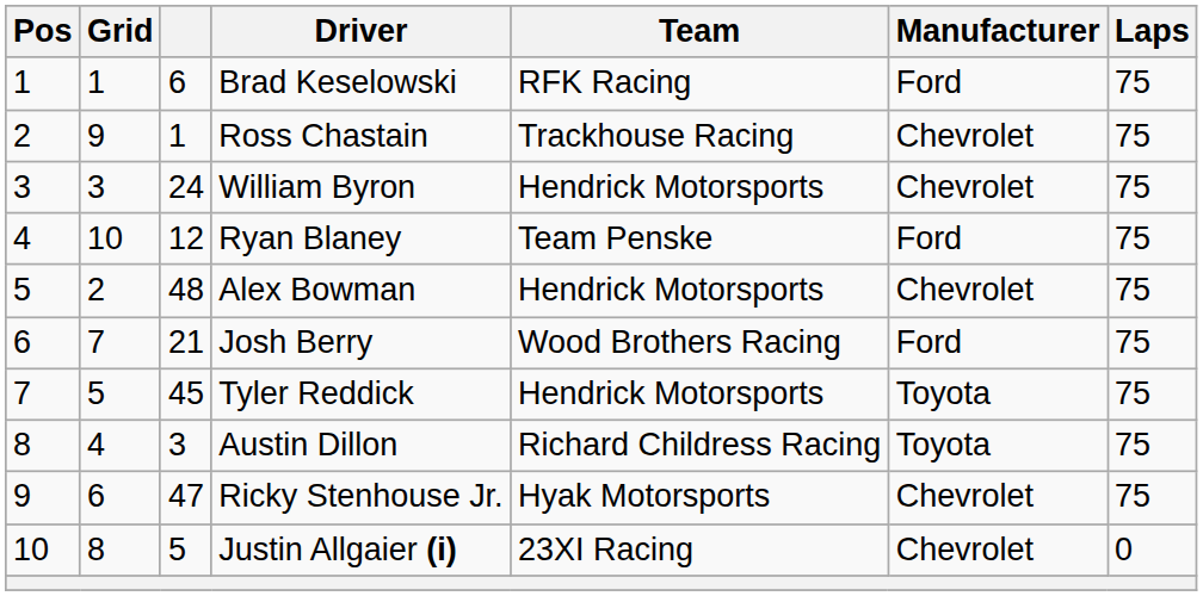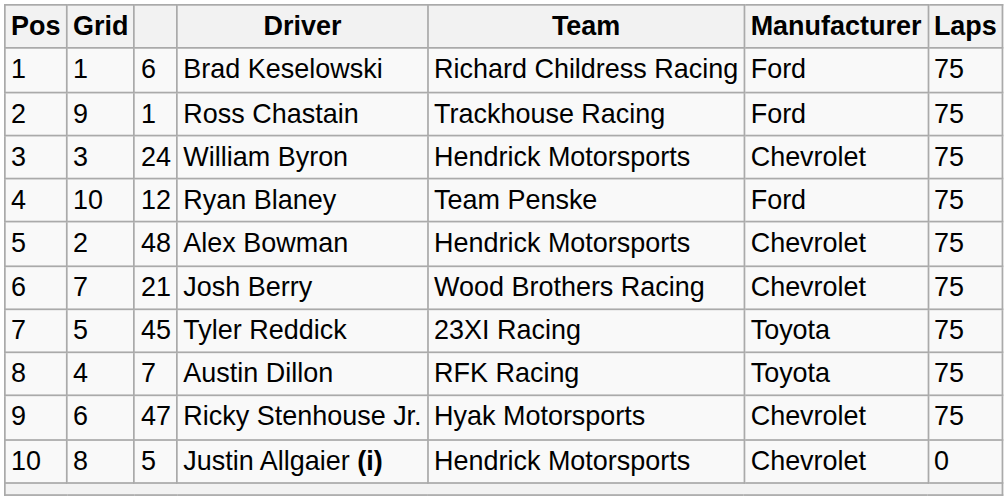Brad Keselowski | Team: RFK Racing -> Richard Childress Racing
Ross Chastain | Manufacturer: Chevrolet -> Ford
Josh Berry | Manufacturer: Ford -> Chevrolet
Tyler Reddick | Team: Hendrick Motorsports -> 23XI Racing
Austin Dillon | column 3: 3 -> 7
Austin Dillon | Team: Richard Childress Racing -> RFK Racing
Justin Allgaier (i) | Team: 23XI Racing -> Hendrick Motorsports
